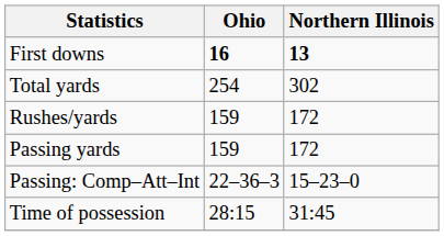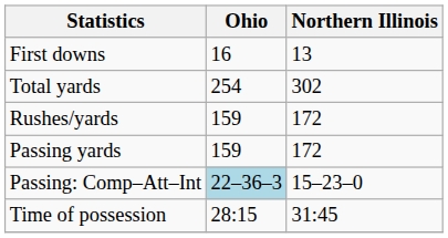First downs | Ohio: bold -> normal
First downs | Northern Illinois: bold -> normal
Passing: Comp–Att–Int | Ohio: no background -> lightblue background
